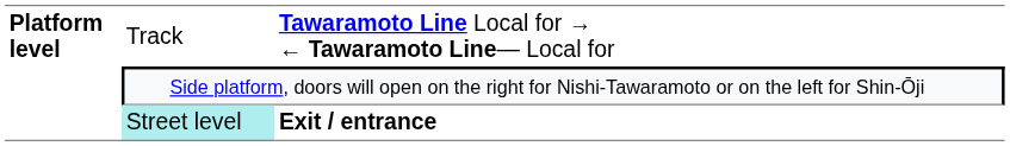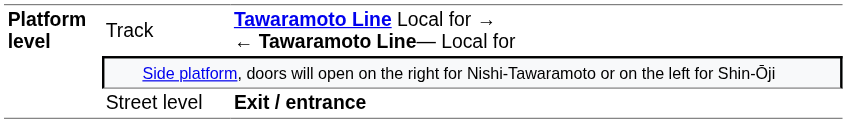row 3 | column 2: paleturquoise background -> no background
